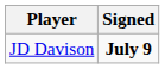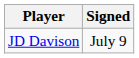JD Davison | Signed: bold -> normal
